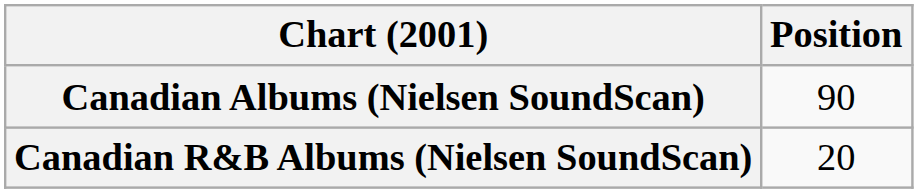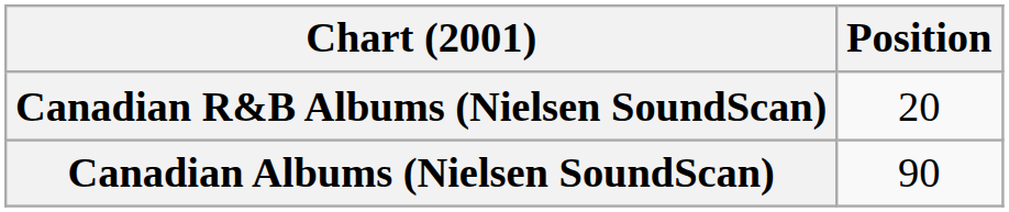rows swapped: Canadian Albums (Nielsen SoundScan) <-> Canadian R&B Albums (Nielsen SoundScan)
